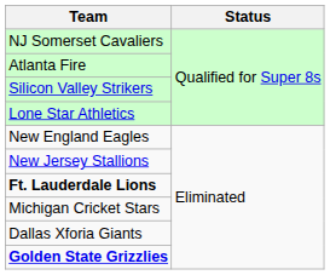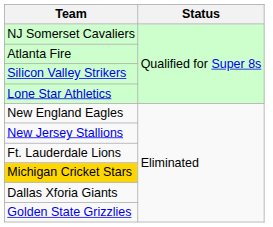Ft. Lauderdale Lions | Team: bold -> normal
Michigan Cricket Stars | Team: no background -> gold background
Golden State Grizzlies | Team: bold -> normal
